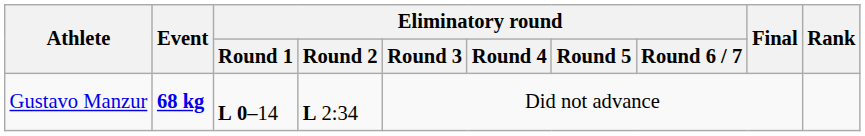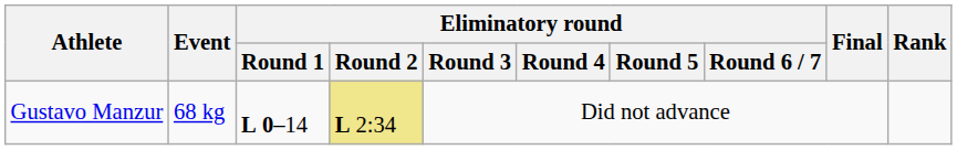Gustavo Manzur | Event: bold -> normal
Gustavo Manzur | Eliminatory round / Round 2: no background -> khaki background
